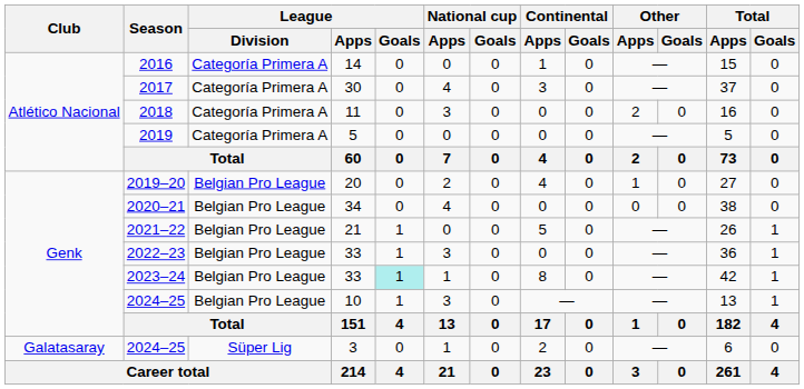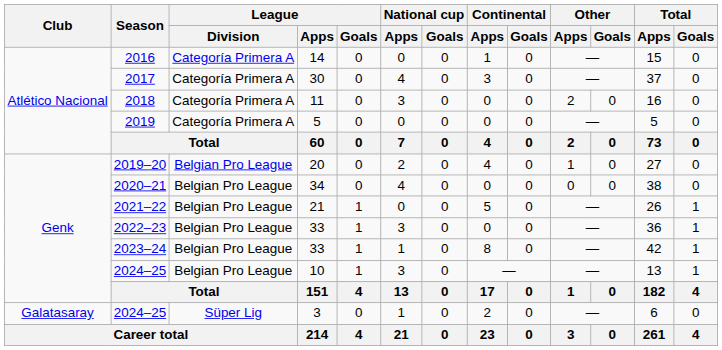2023–24 | League / Goals: paleturquoise background -> no background
